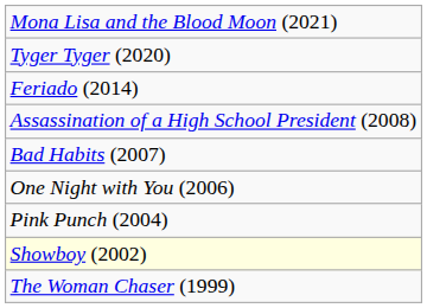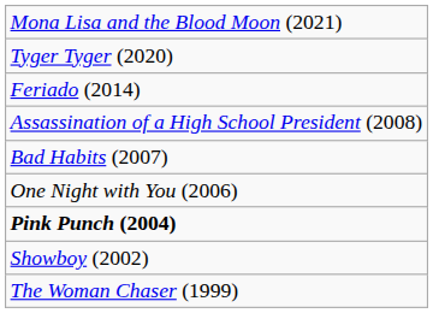row 7 | column 1: normal -> bold
row 8 | column 1: lightyellow background -> no background
